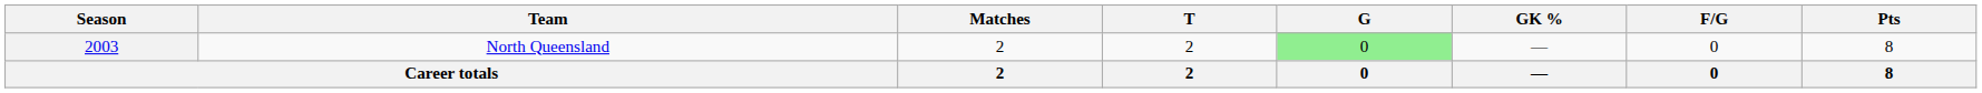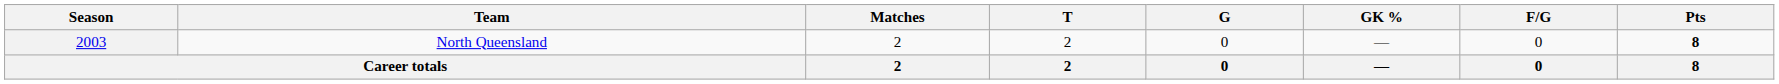2003 | G: lightgreen background -> no background
2003 | Pts: normal -> bold
